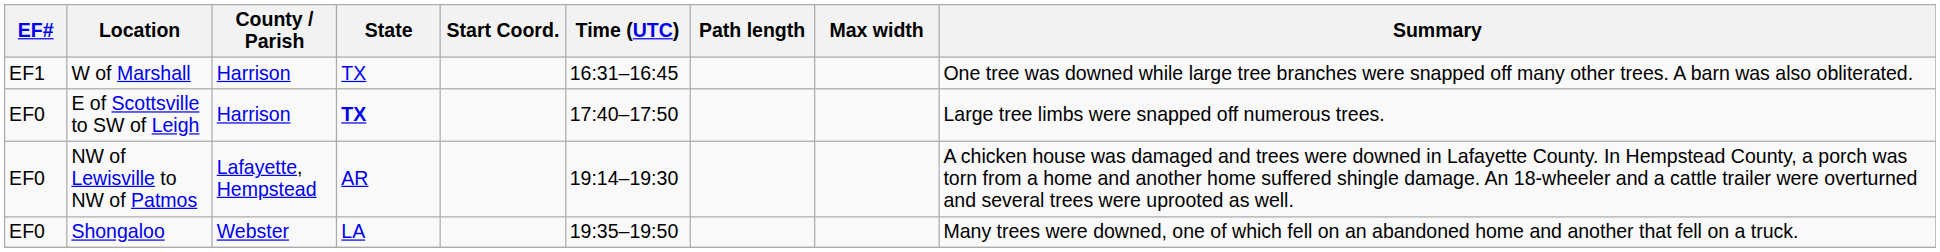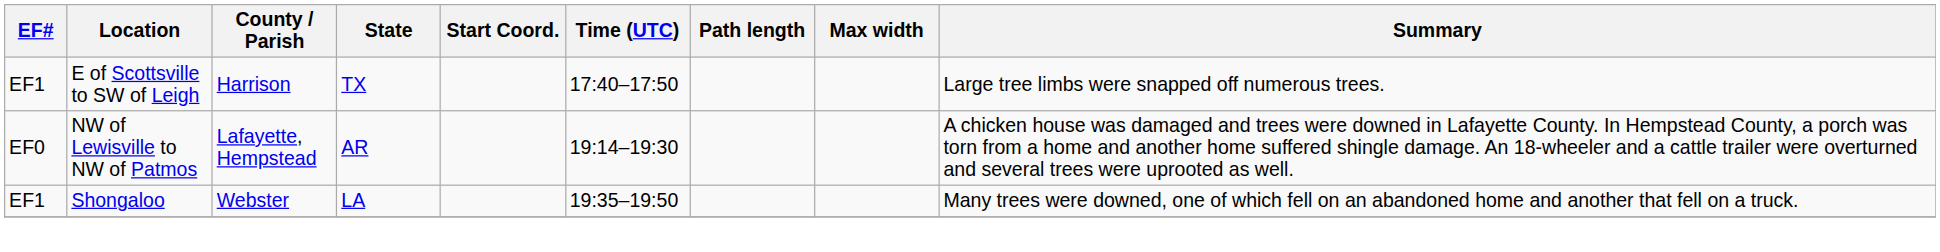- row: EF1 | W of Marshall | Harrison | TX | 16:31–16:45 | One tree was downed while large tree branches were snapped off many other trees. A barn was also obliterated.
E of Scottsville to SW of Leigh | EF#: EF0 -> EF1
E of Scottsville to SW of Leigh | State: bold -> normal
Shongaloo | EF#: EF0 -> EF1
